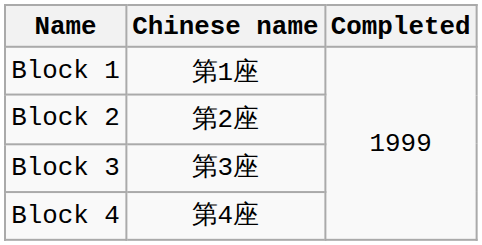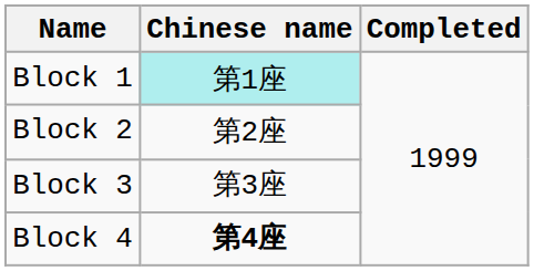Block 1 | Chinese name: no background -> paleturquoise background
Block 4 | Chinese name: normal -> bold
